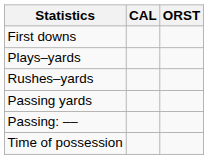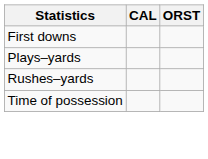- row: Passing yards
- row: Passing: ––
